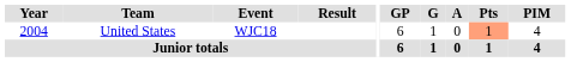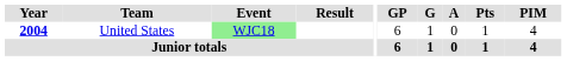United States | Year: normal -> bold
United States | Event: no background -> lightgreen background
United States | Pts: lightsalmon background -> no background
